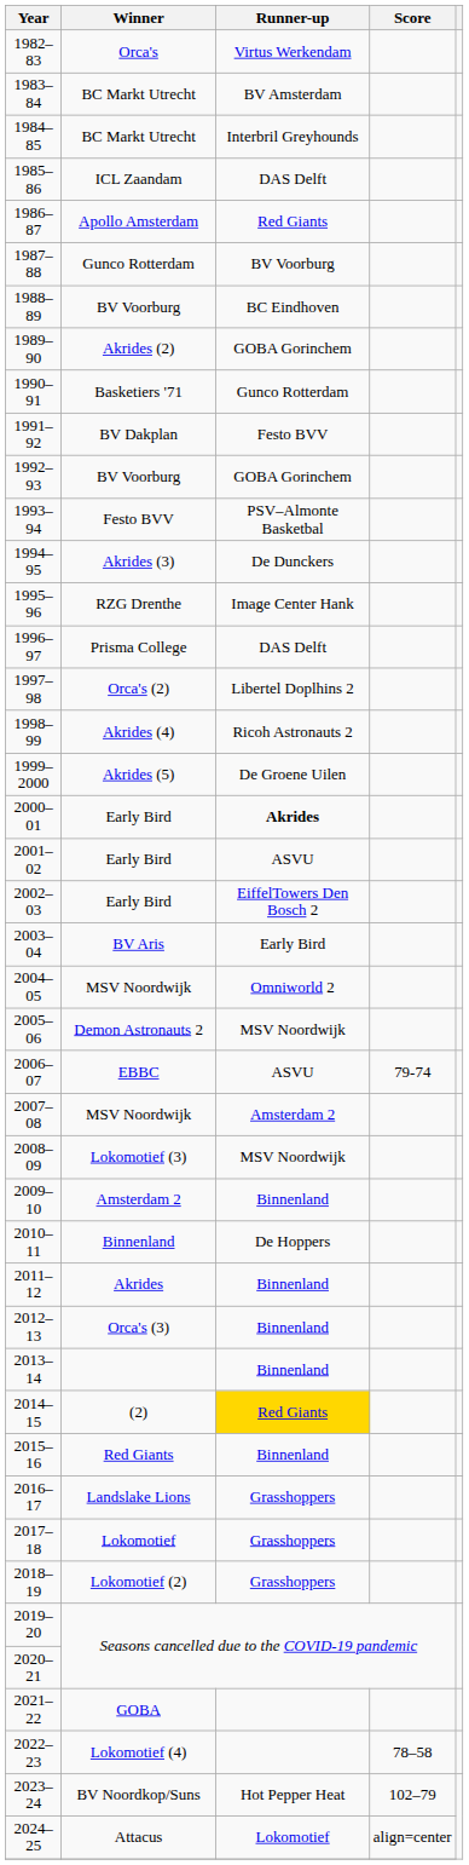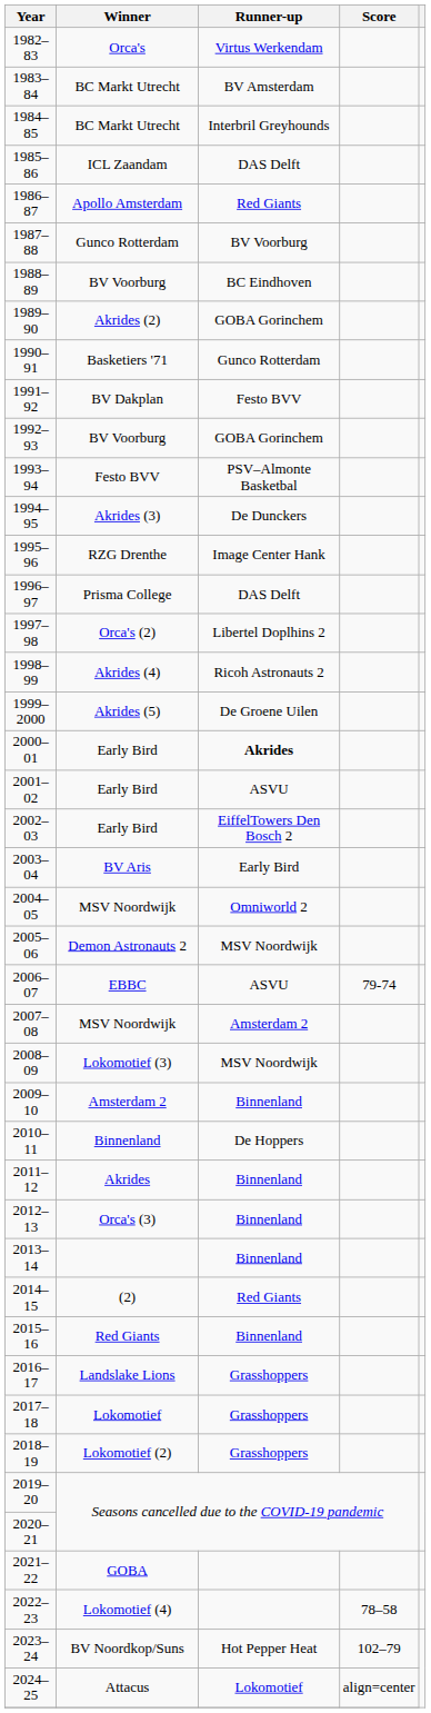2014–15 | Runner-up: gold background -> no background
